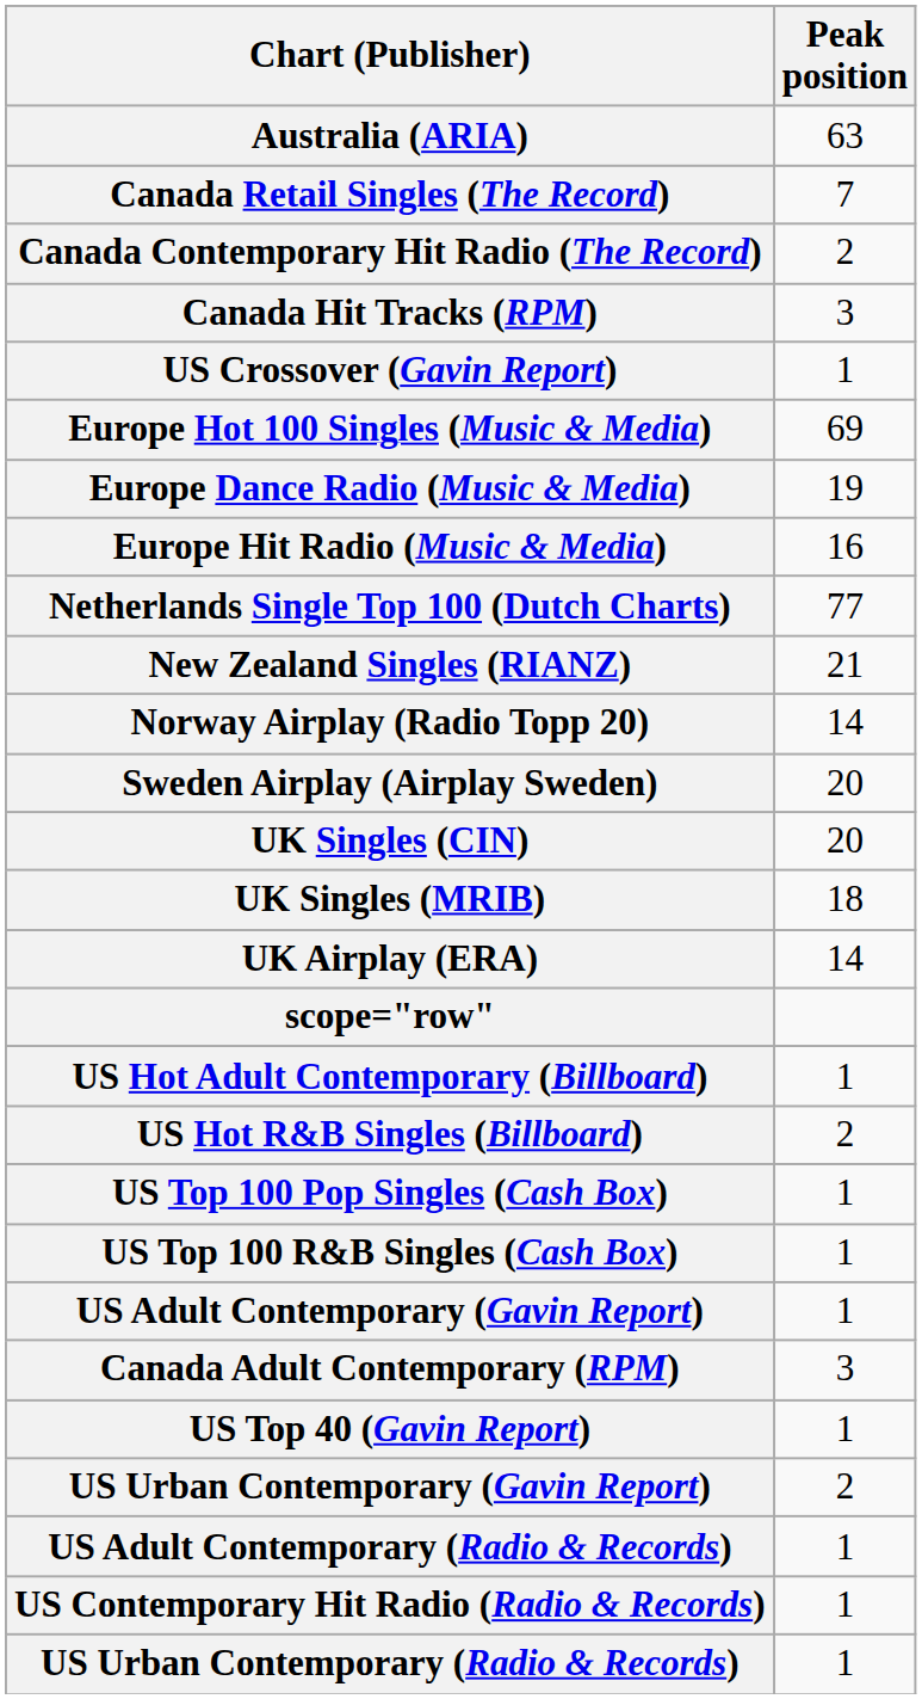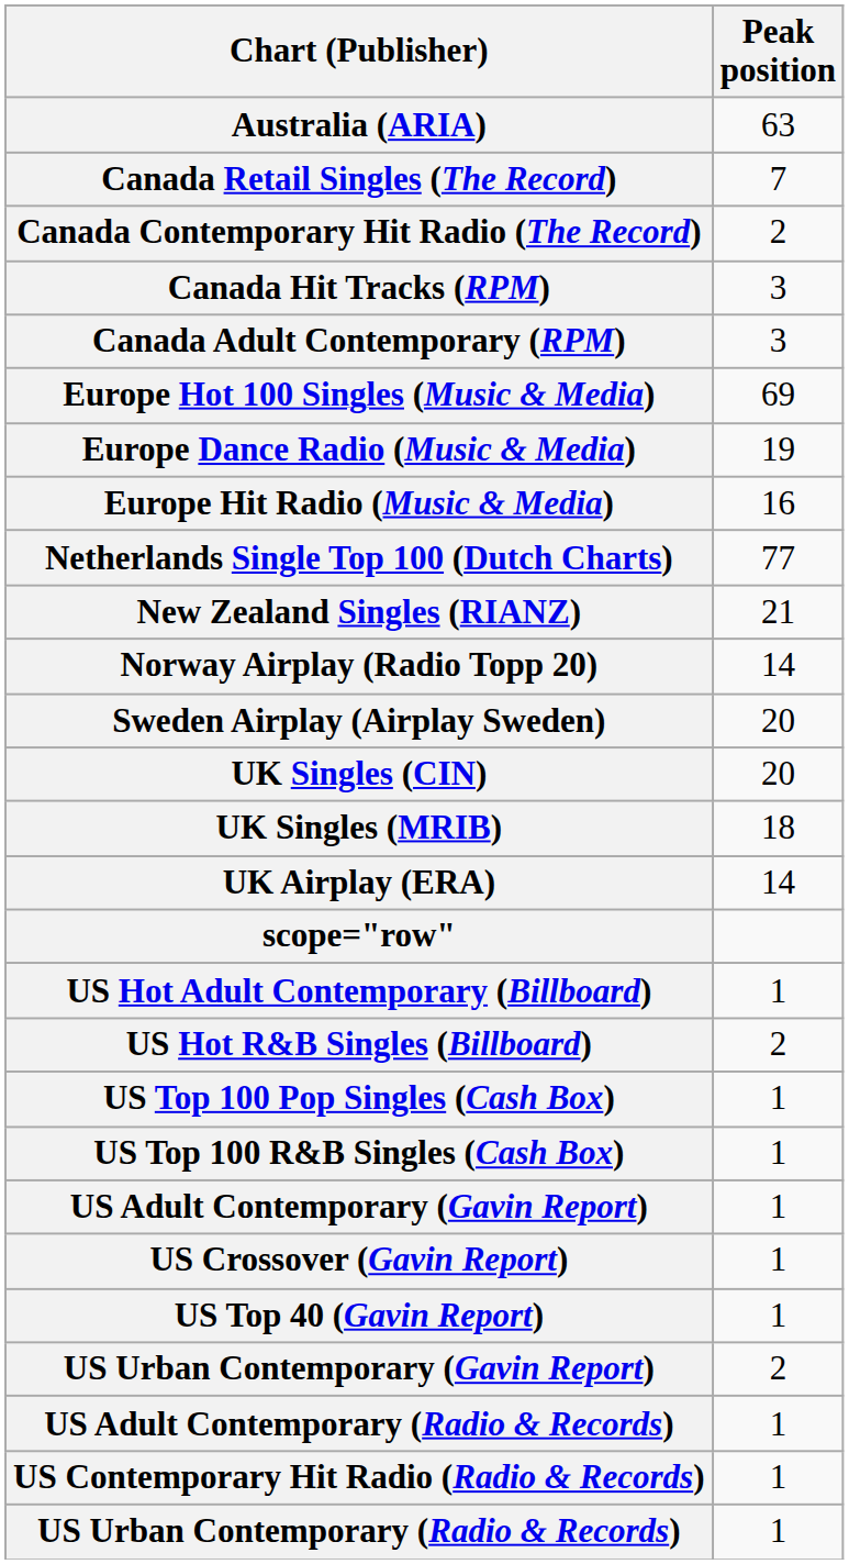rows swapped: Canada Adult Contemporary (RPM) <-> US Crossover (Gavin Report)
